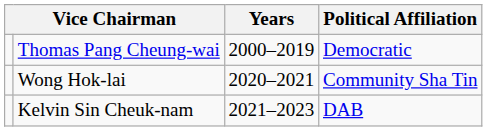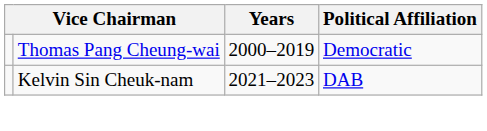- row: Wong Hok-lai | 2020–2021 | Community Sha Tin
